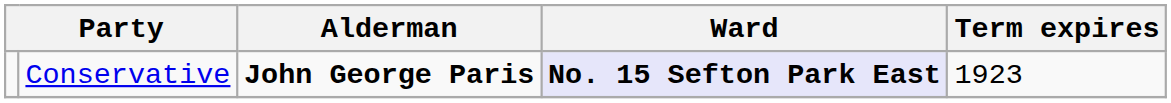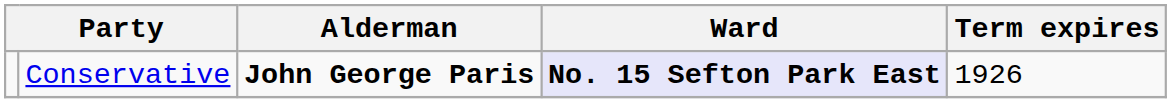Conservative | Term expires: 1923 -> 1926
